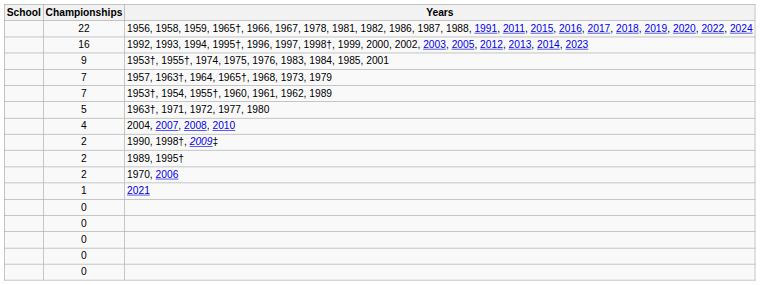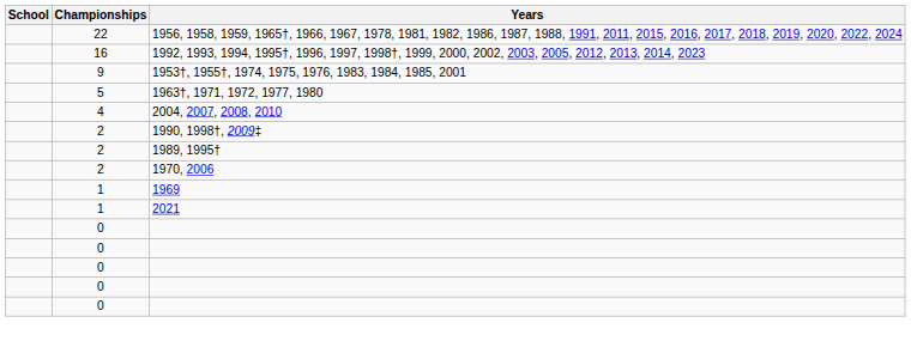- row: 7 | 1957, 1963†, 1964, 1965†, 1968, 1973, 1979
- row: 7 | 1953†, 1954, 1955†, 1960, 1961, 1962, 1989
+ row: 1 | 1969
